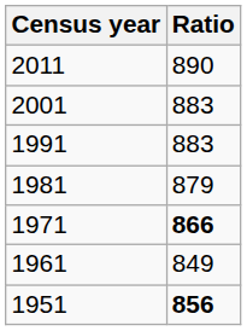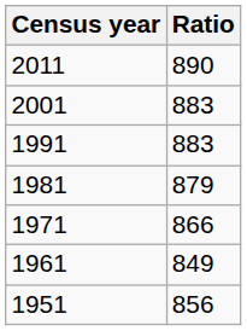1971 | Ratio: bold -> normal
1951 | Ratio: bold -> normal
